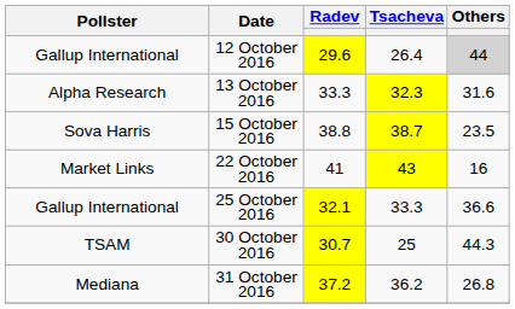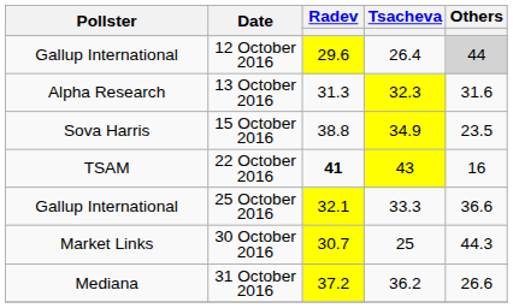13 October 2016 | Radev: 33.3 -> 31.3
15 October 2016 | Tsacheva: 38.7 -> 34.9
22 October 2016 | Pollster: Market Links -> TSAM
22 October 2016 | Radev: normal -> bold
30 October 2016 | Pollster: TSAM -> Market Links
31 October 2016 | Others: 26.8 -> 26.6
